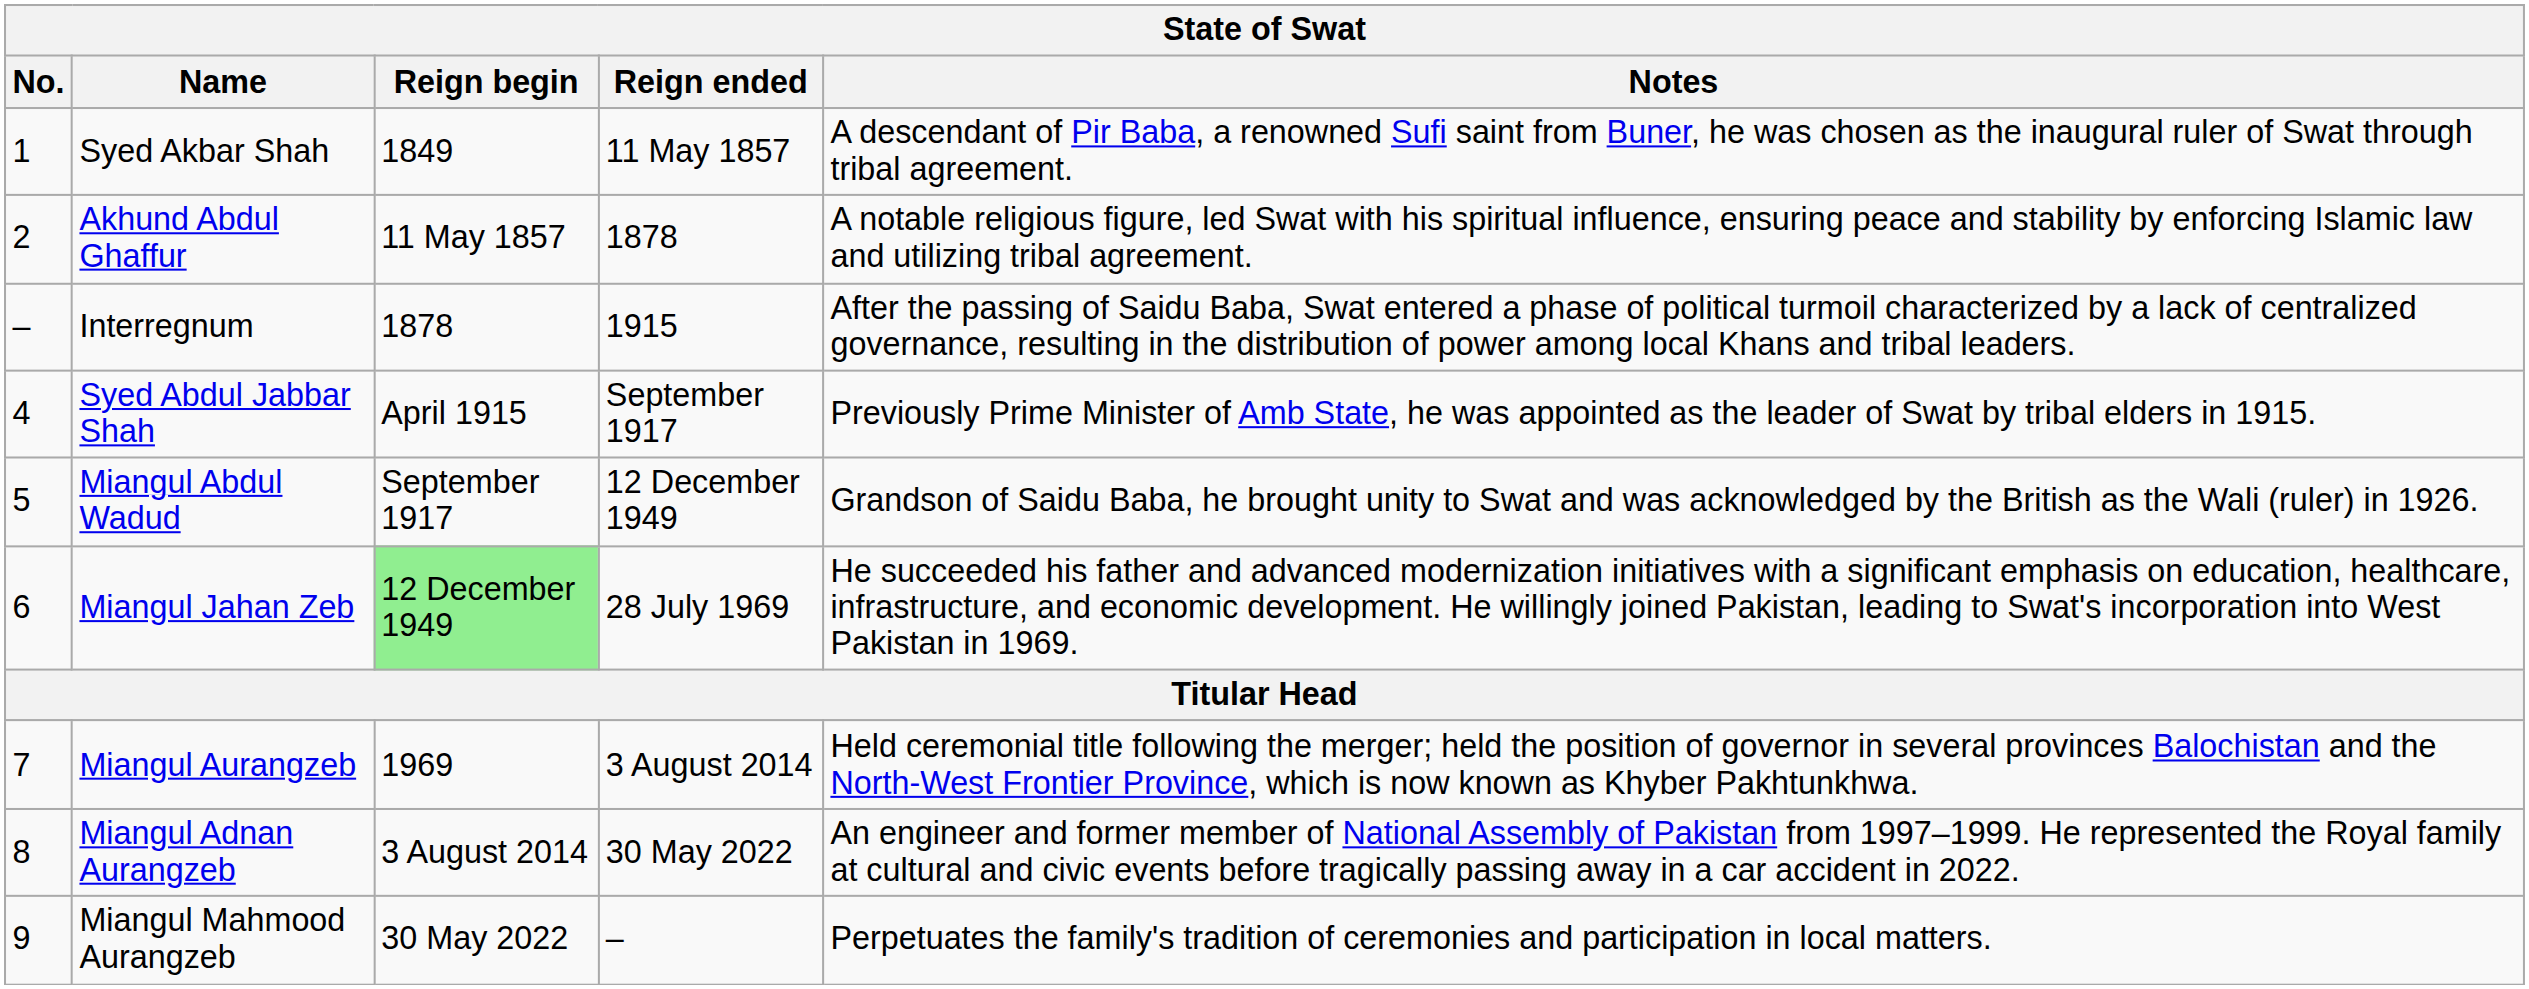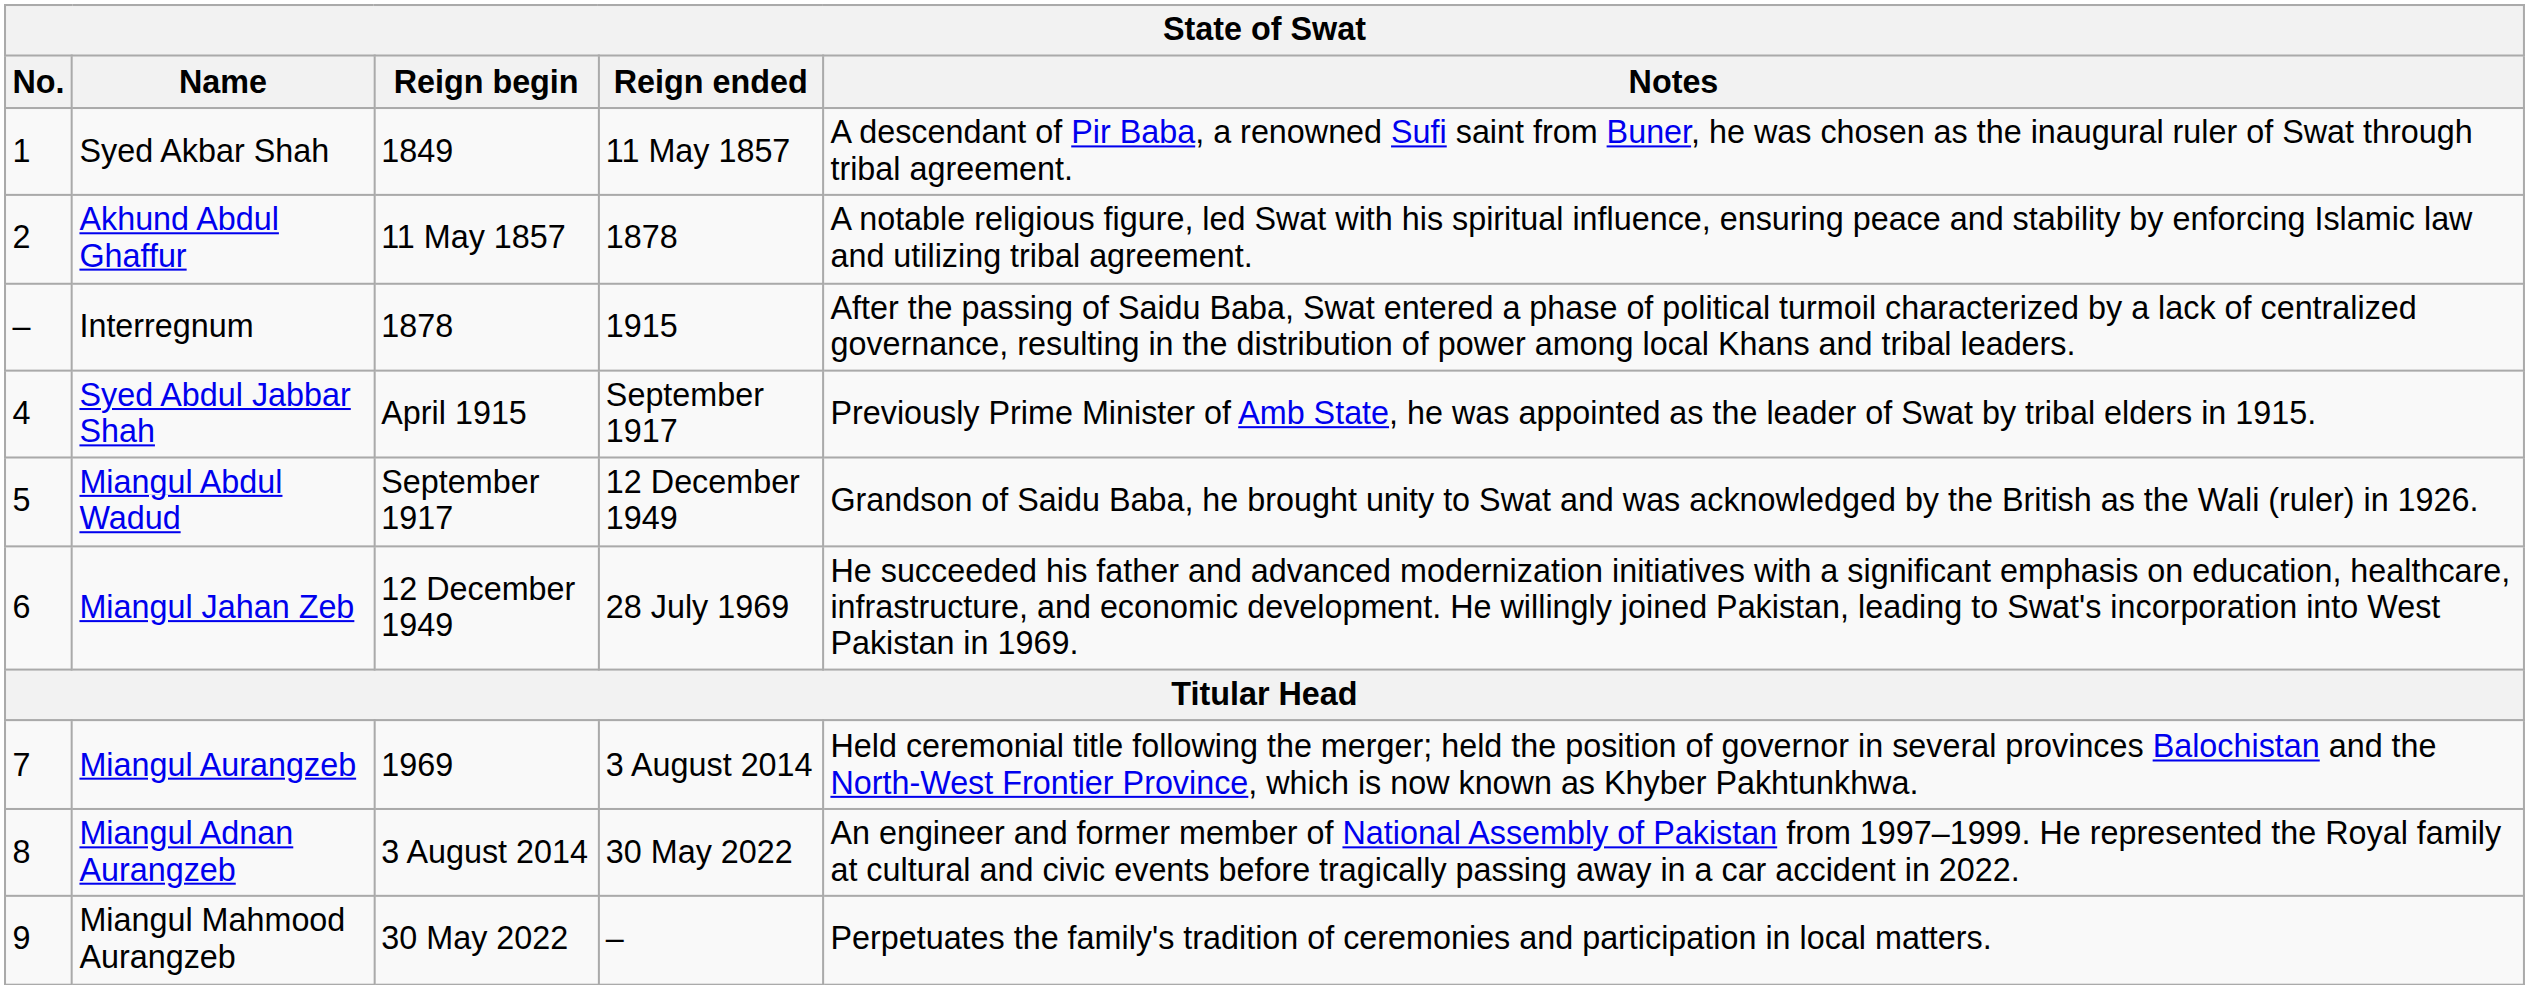Miangul Jahan Zeb | Reign begin: lightgreen background -> no background
